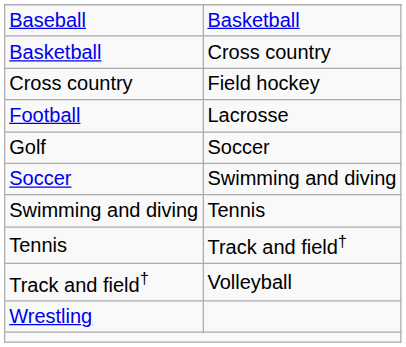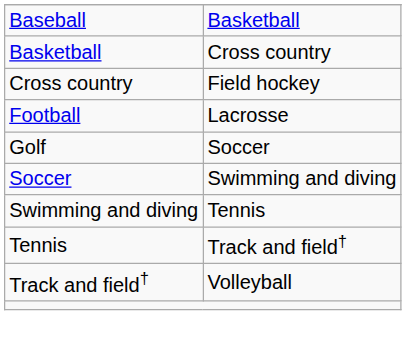- row: Wrestling
